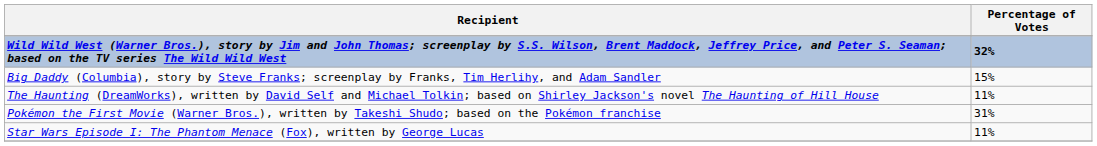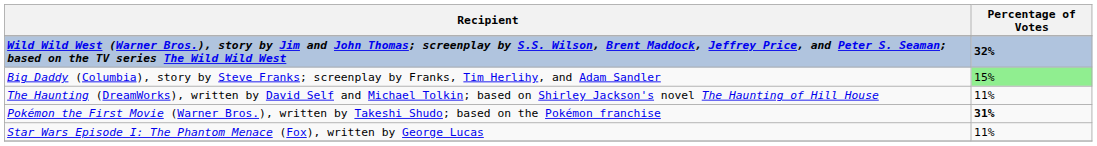row 3 | Percentage of Votes: no background -> lightgreen background
row 5 | Percentage of Votes: normal -> bold
